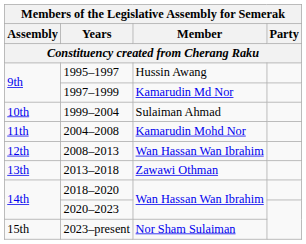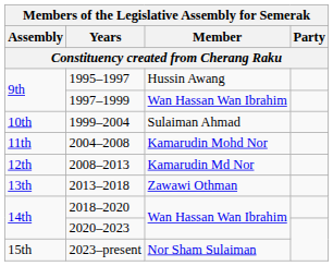1997–1999 | Member: Kamarudin Md Nor -> Wan Hassan Wan Ibrahim
2008–2013 | Member: Wan Hassan Wan Ibrahim -> Kamarudin Md Nor
